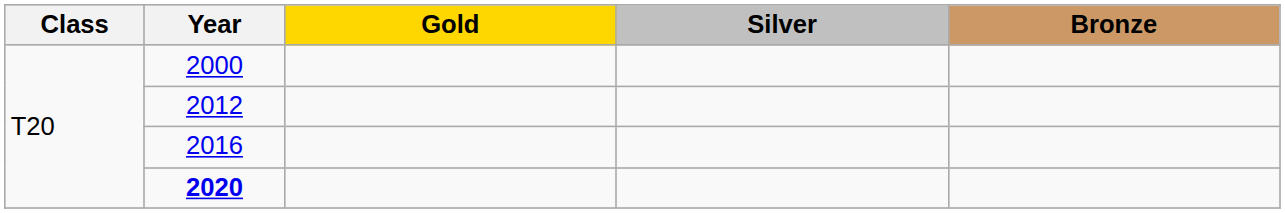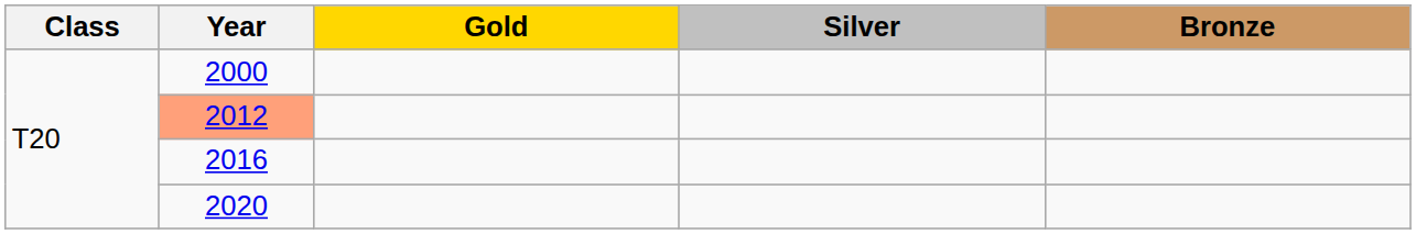2012 | Year: no background -> lightsalmon background
2020 | Year: bold -> normal
